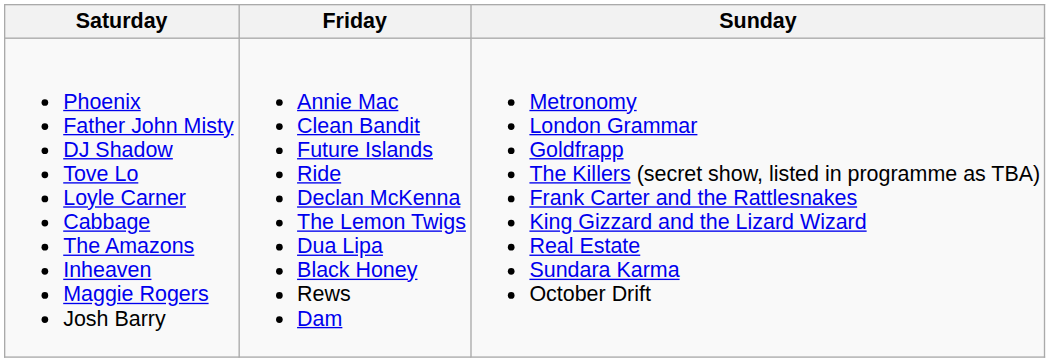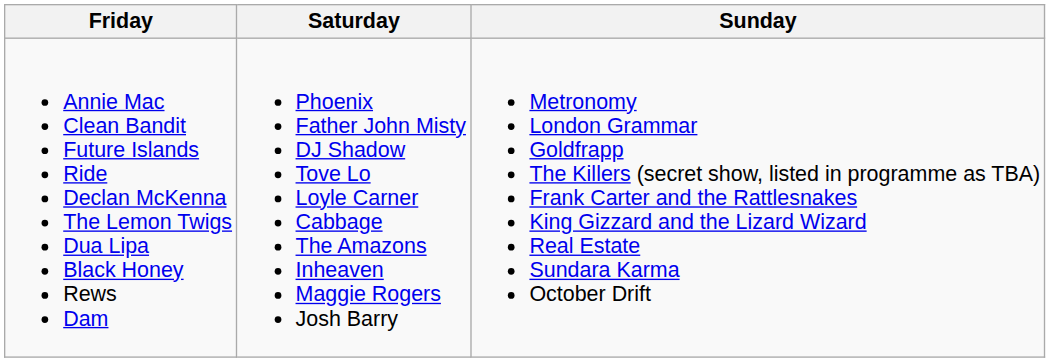columns swapped: Friday <-> Saturday
